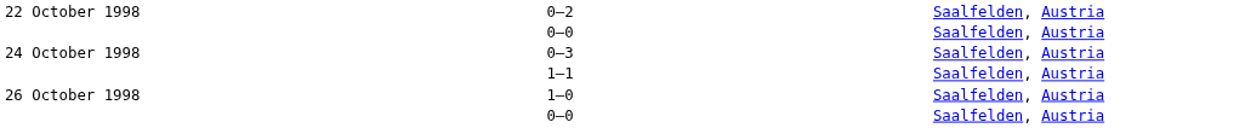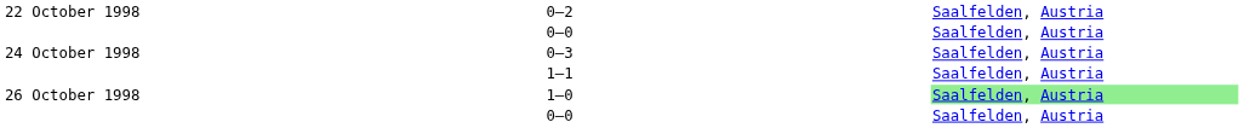1–0 | column 3: no background -> lightgreen background
